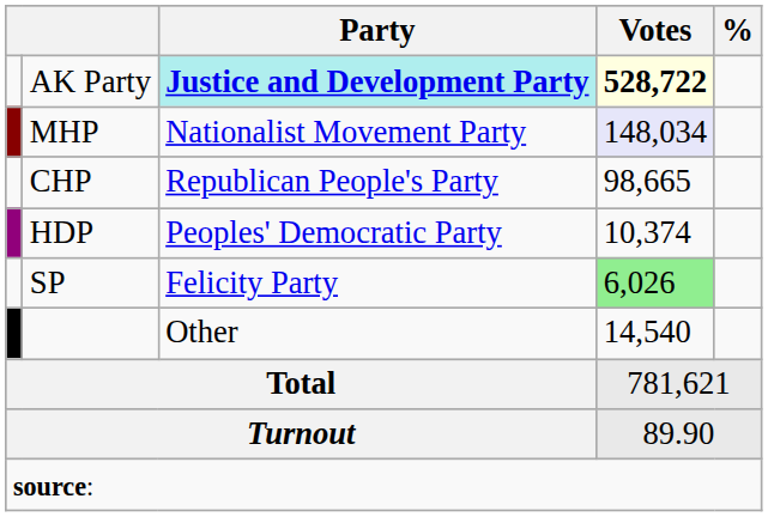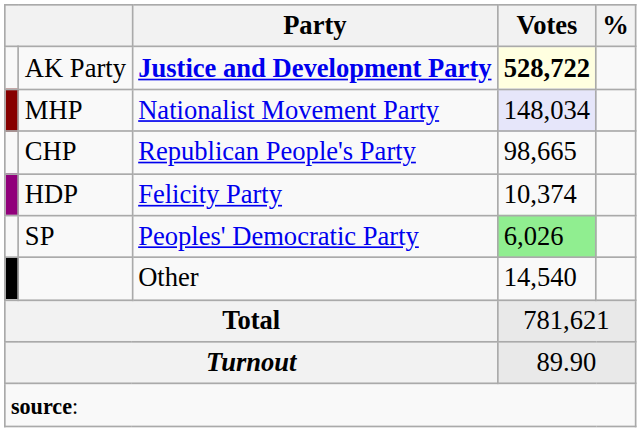AK Party | Party: paleturquoise background -> no background
HDP | Party: Peoples' Democratic Party -> Felicity Party
SP | Party: Felicity Party -> Peoples' Democratic Party
